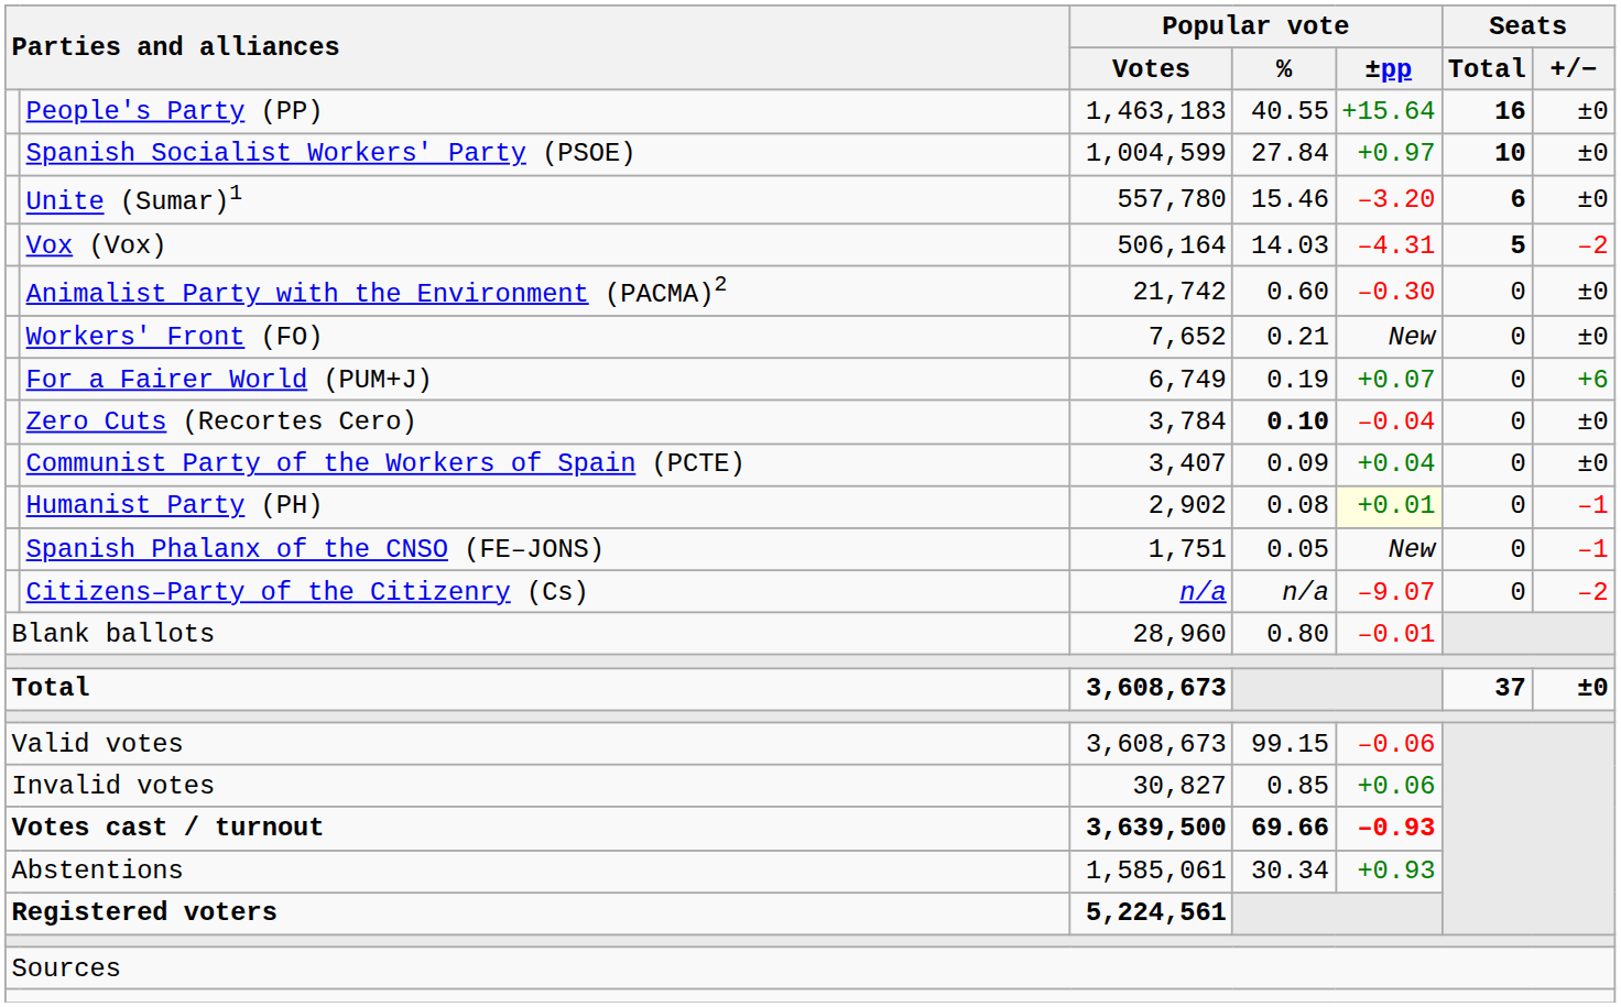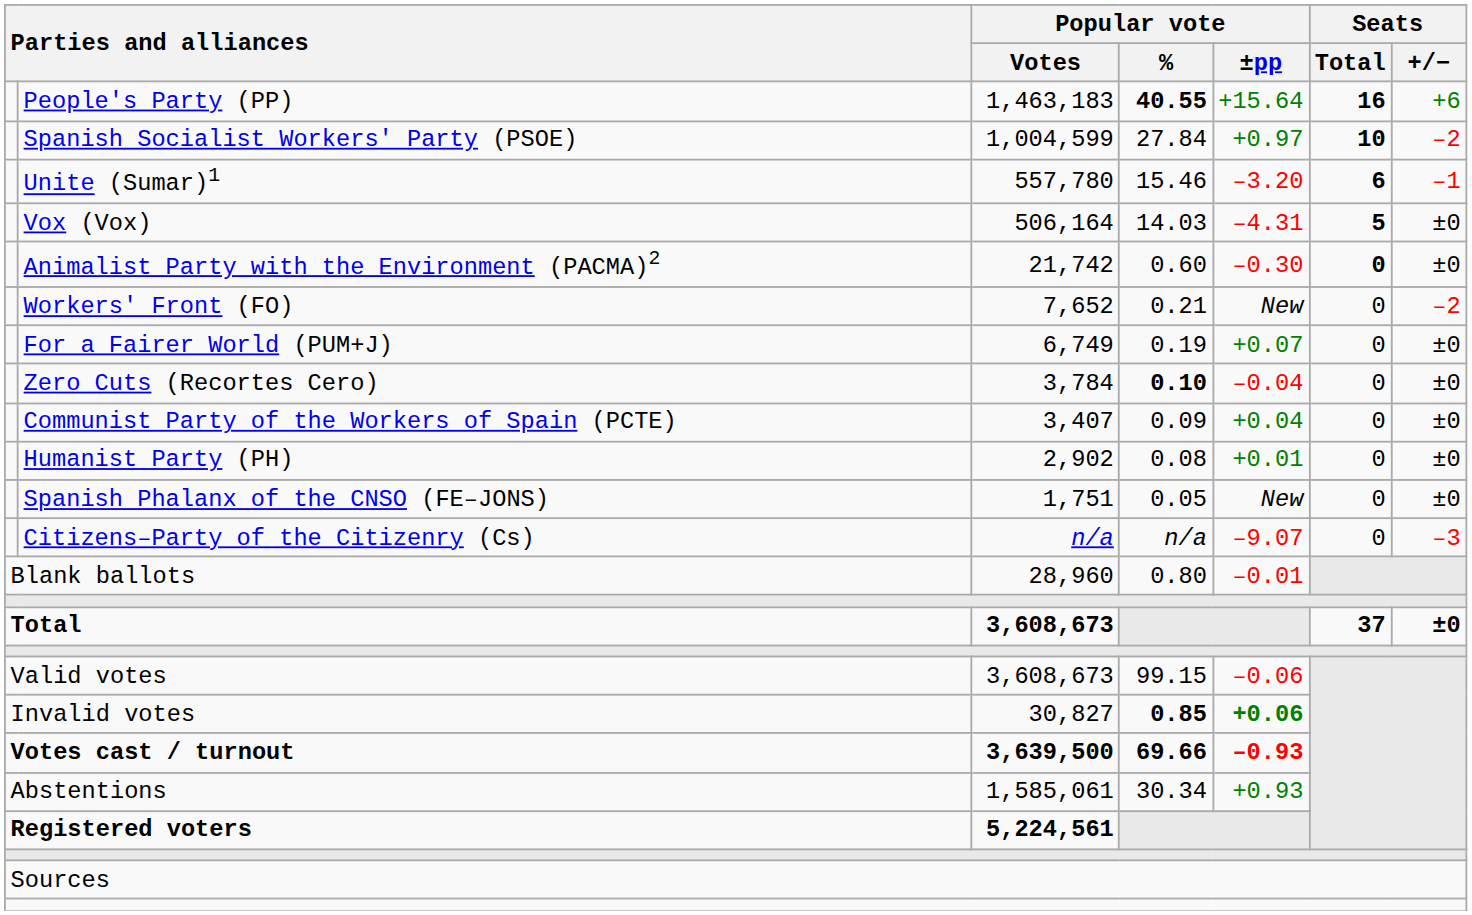People's Party (PP) | Popular vote / %: normal -> bold
People's Party (PP) | Seats / +/−: ±0 -> +6
Spanish Socialist Workers' Party (PSOE) | Seats / +/−: ±0 -> –2
Unite (Sumar)1 | Seats / +/−: ±0 -> –1
Vox (Vox) | Seats / +/−: –2 -> ±0
Animalist Party with the Environment (PACMA)2 | Seats / Total: normal -> bold
Workers' Front (FO) | Seats / +/−: ±0 -> –2
For a Fairer World (PUM+J) | Seats / +/−: +6 -> ±0
Humanist Party (PH) | Popular vote / ±pp: lightyellow background -> no background
Humanist Party (PH) | Seats / +/−: –1 -> ±0
Spanish Phalanx of the CNSO (FE–JONS) | Seats / +/−: –1 -> ±0
Citizens–Party of the Citizenry (Cs) | Seats / +/−: –2 -> –3
Invalid votes | Popular vote / %: normal -> bold
Invalid votes | Popular vote / ±pp: normal -> bold
